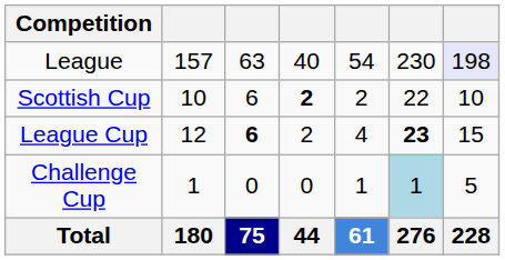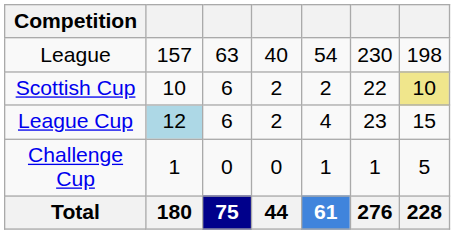League | column 7: lavender background -> no background
Scottish Cup | column 4: bold -> normal
Scottish Cup | column 7: no background -> khaki background
League Cup | column 2: no background -> lightblue background
League Cup | column 3: bold -> normal
League Cup | column 6: bold -> normal
Challenge Cup | column 6: lightblue background -> no background
